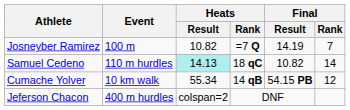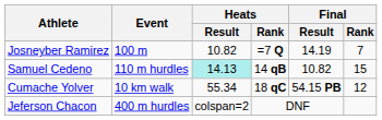Samuel Cedeno | Heats / Rank: 18 qC -> 14 qB
Samuel Cedeno | Final / Rank: 14 -> 15
Cumache Yolver | Heats / Rank: 14 qB -> 18 qC
